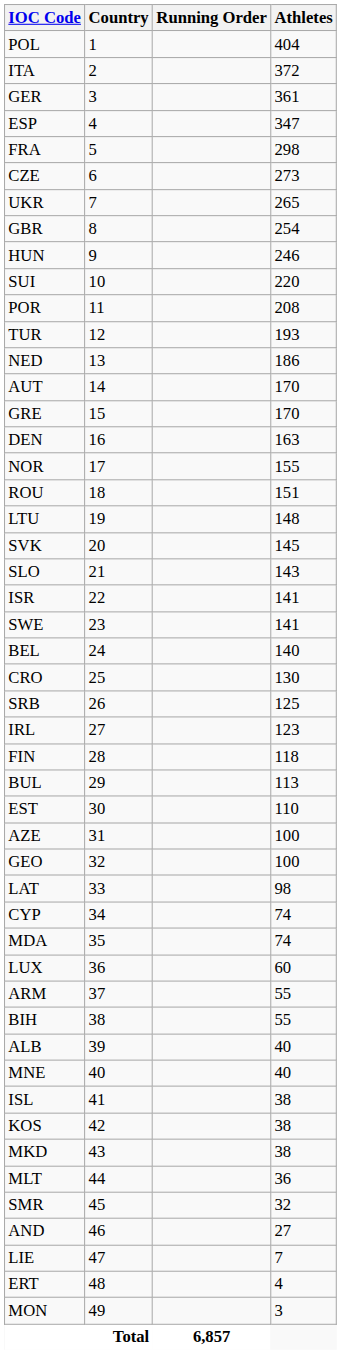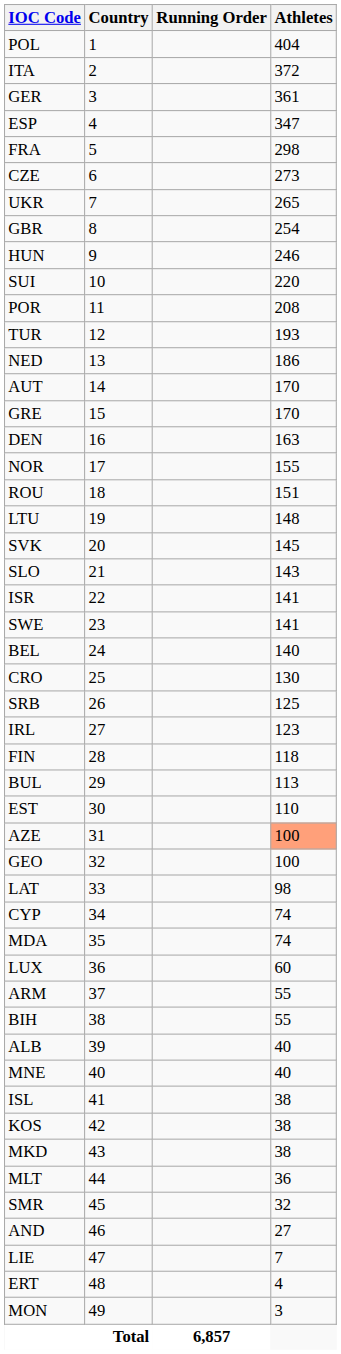AZE | Athletes: no background -> lightsalmon background
